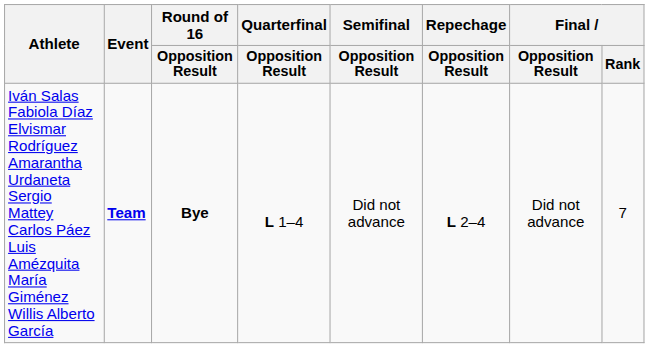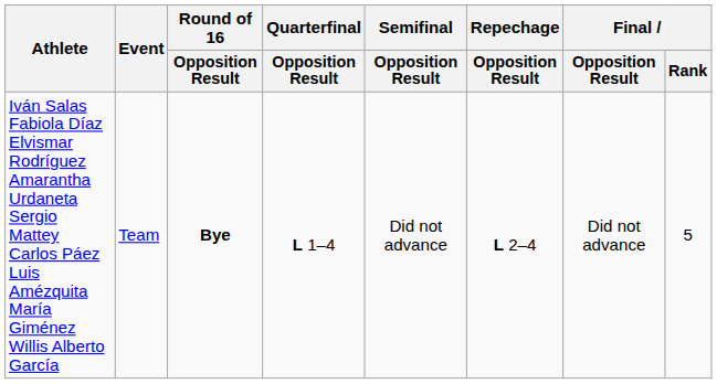row 3 | Event: bold -> normal
row 3 | Final / Rank: 7 -> 5
